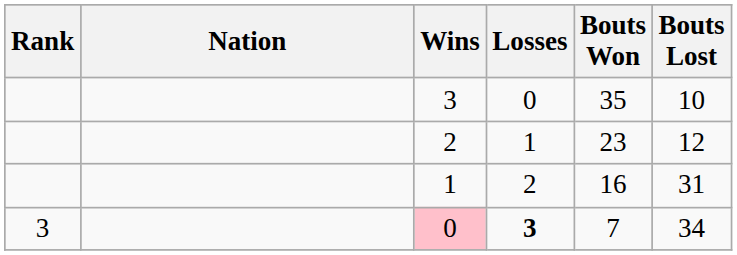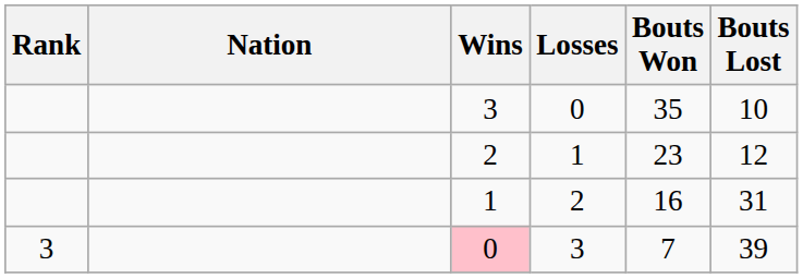row 5 | Losses: bold -> normal
row 5 | Bouts Lost: 34 -> 39
